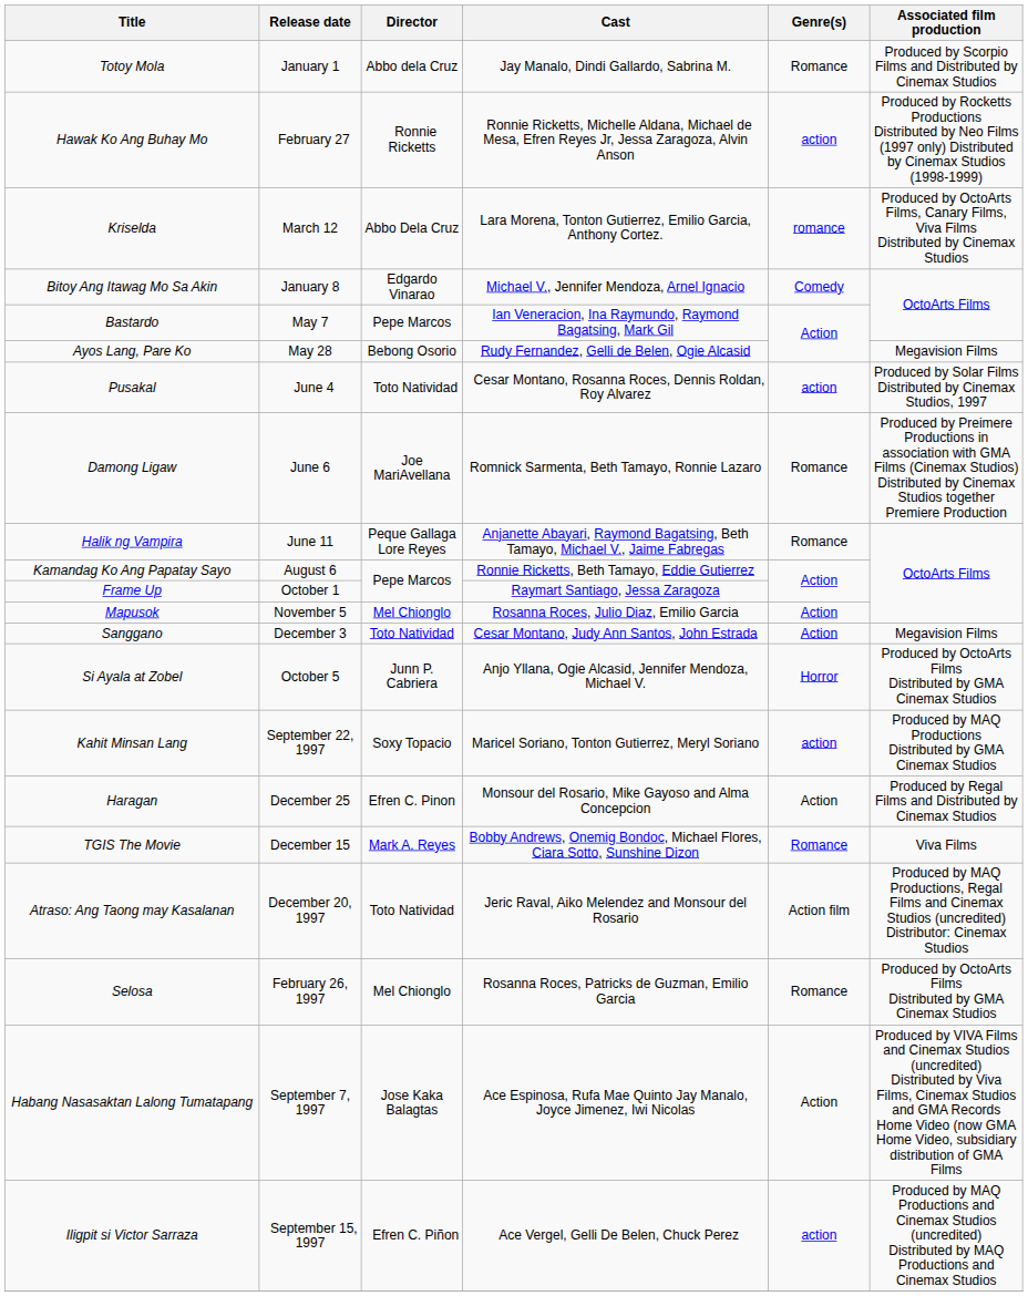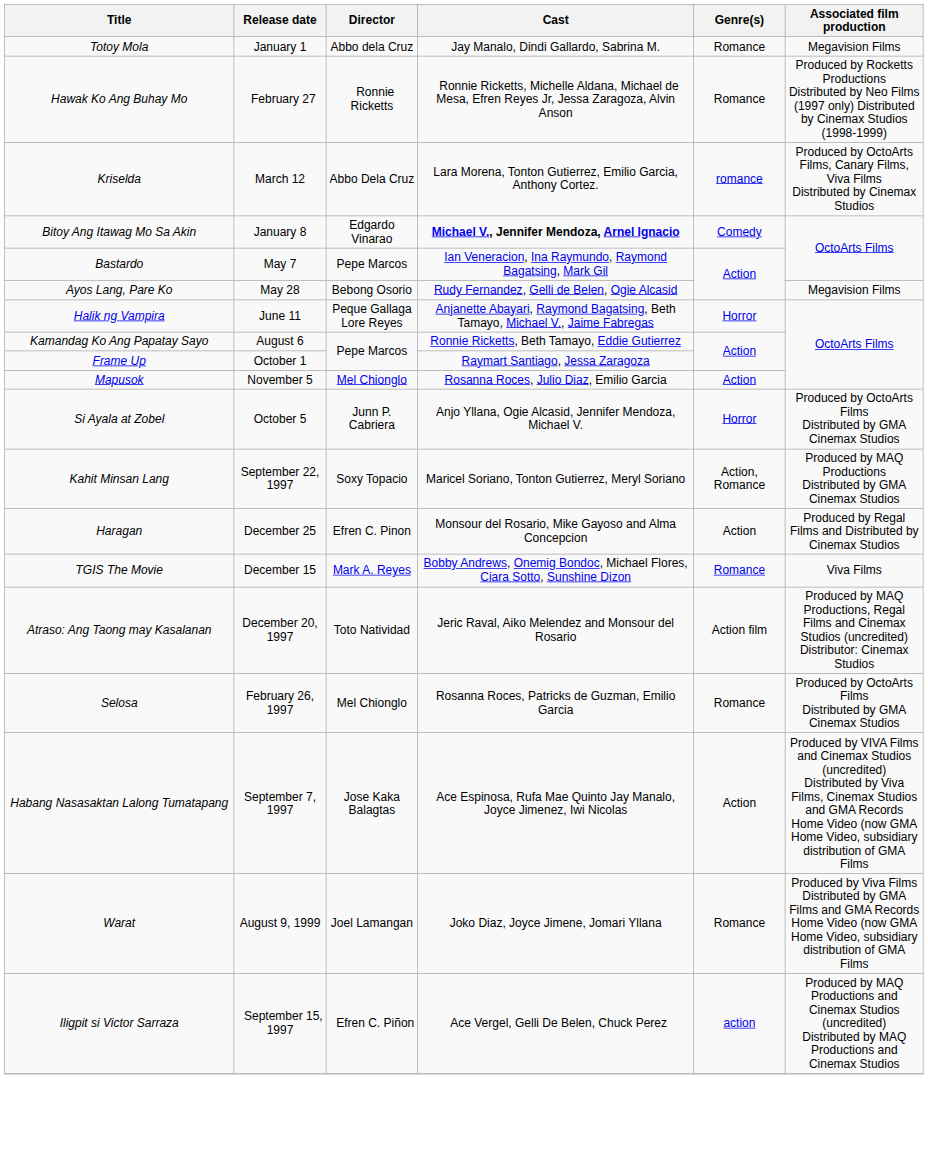Totoy Mola | Associated film production: Produced by Scorpio Films and Distributed by Cinemax Studios -> Megavision Films
Hawak Ko Ang Buhay Mo | Genre(s): action -> Romance
Bitoy Ang Itawag Mo Sa Akin | Cast: normal -> bold
- row: Pusakal | June 4 | Toto Natividad | Cesar Montano, Rosanna Roces, Dennis Roldan, Roy Alvarez | action | Produced by Solar Films Distributed by Cinemax Studios, 1997
- row: Damong Ligaw | June 6 | Joe MariAvellana | Romnick Sarmenta, Beth Tamayo, Ronnie Lazaro | Romance | Produced by Preimere Productions in association with GMA Films (Cinemax Studios) Distributed by Cinemax Studios together Premiere Production
Halik ng Vampira | Genre(s): Romance -> Horror
- row: Sanggano | December 3 | Toto Natividad | Cesar Montano, Judy Ann Santos, John Estrada | Action | Megavision Films
Kahit Minsan Lang | Genre(s): action -> Action, Romance
+ row: Warat | August 9, 1999 | Joel Lamangan | Joko Diaz, Joyce Jimene, Jomari Yllana | Romance | Produced by Viva Films Distributed by GMA Films and GMA Records Home Video (now GMA Home Video, subsidiary distribution of GMA Films
